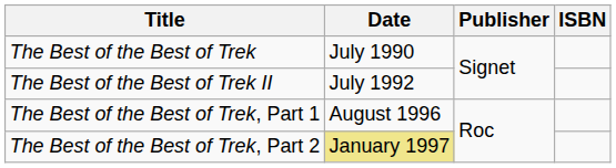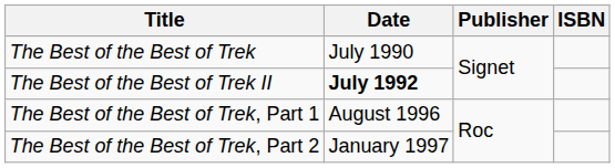The Best of the Best of Trek II | Date: normal -> bold
The Best of the Best of Trek, Part 2 | Date: khaki background -> no background
